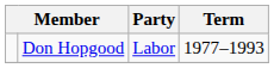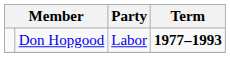Don Hopgood | Term: normal -> bold
